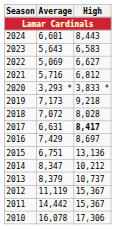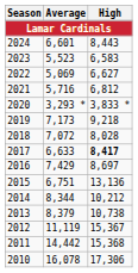2023 | Average: 5,643 -> 5,523
2017 | Average: 6,631 -> 6,633
2014 | Average: 8,347 -> 8,344
2013 | High: 10,737 -> 10,738
2011 | High: 15,367 -> 15,368
